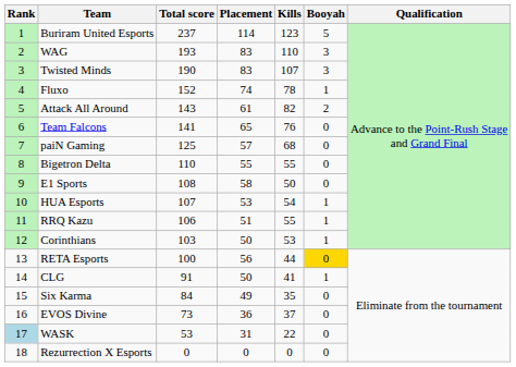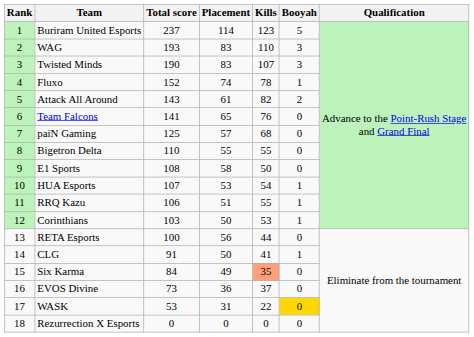RETA Esports | Booyah: gold background -> no background
Six Karma | Kills: no background -> lightsalmon background
WASK | Rank: lightblue background -> no background
WASK | Booyah: no background -> gold background
